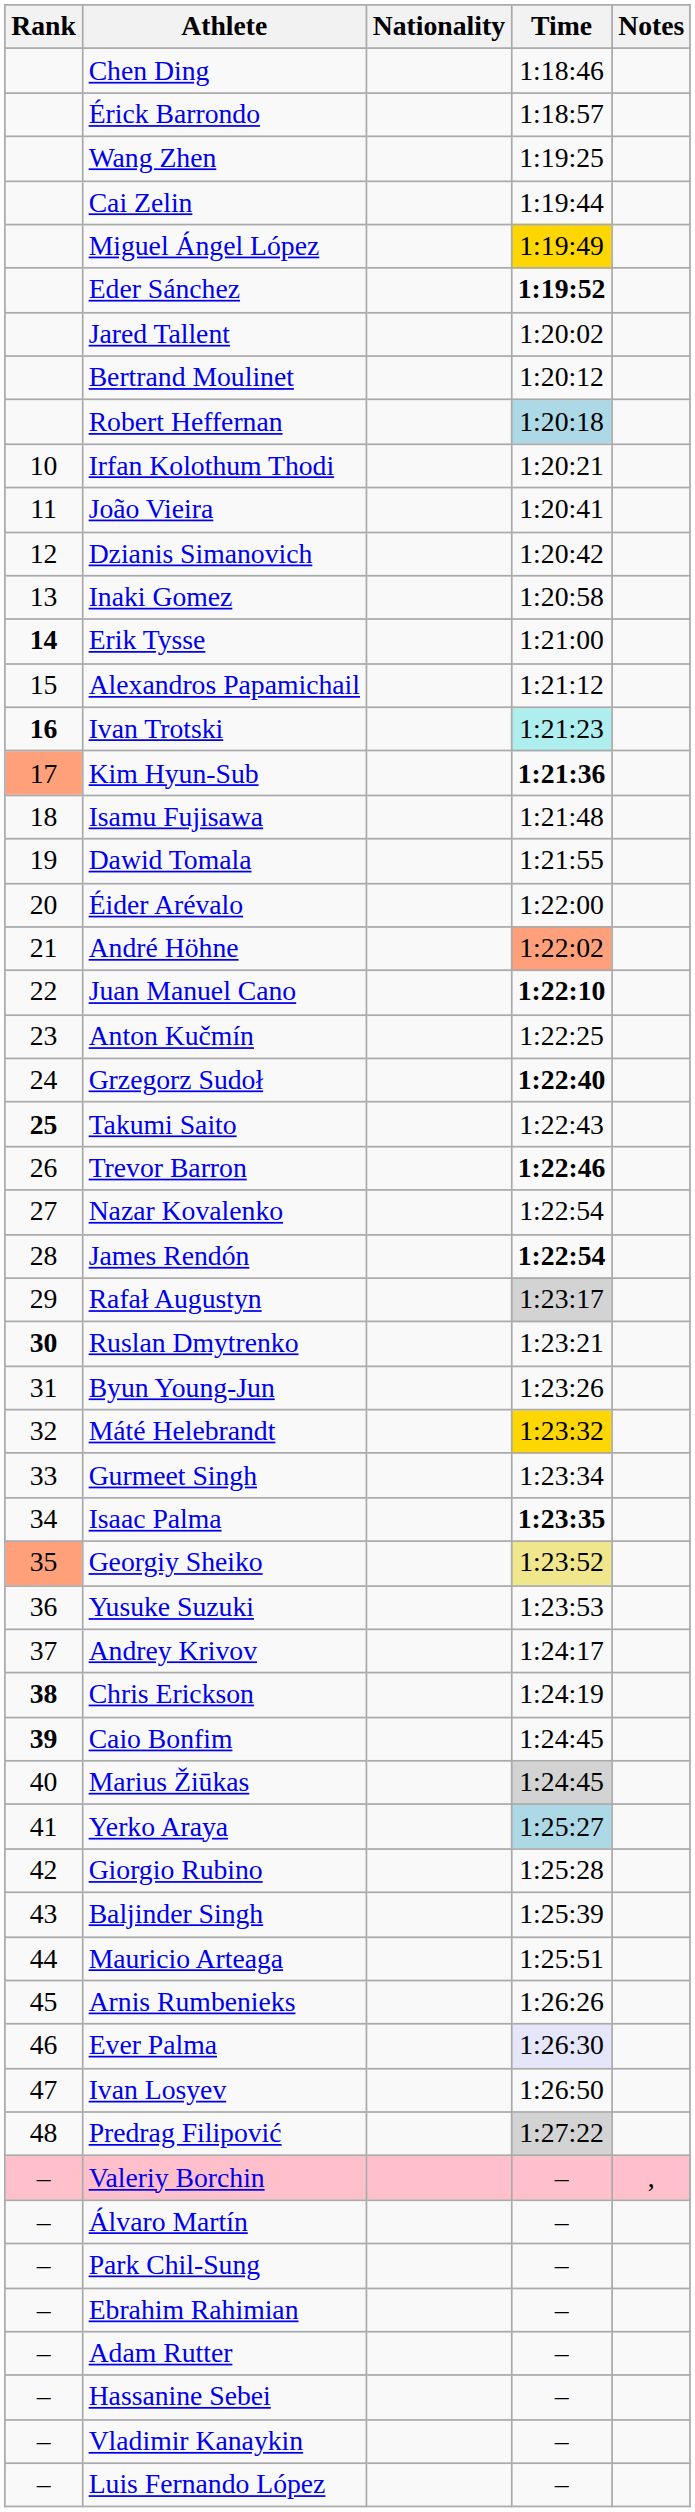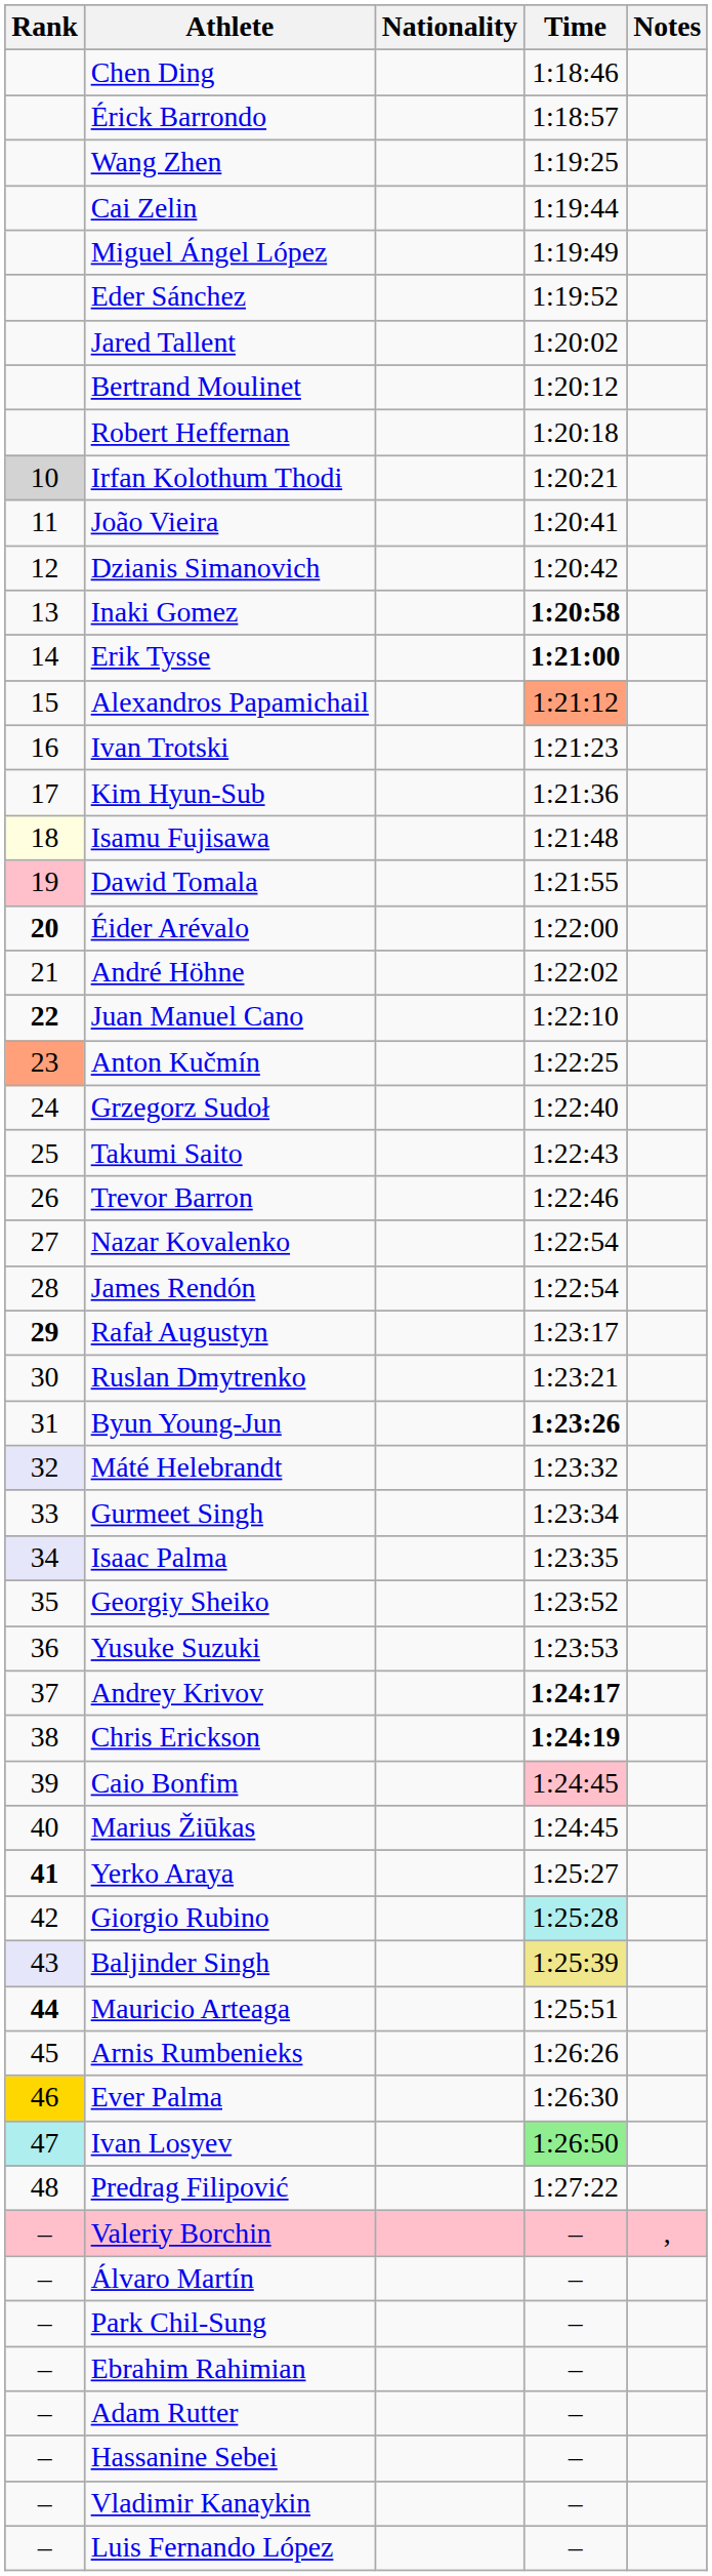Miguel Ángel López | Time: gold background -> no background
Eder Sánchez | Time: bold -> normal
Robert Heffernan | Time: lightblue background -> no background
Irfan Kolothum Thodi | Rank: no background -> lightgrey background
Inaki Gomez | Time: normal -> bold
Erik Tysse | Rank: bold -> normal
Erik Tysse | Time: normal -> bold
Alexandros Papamichail | Time: no background -> lightsalmon background
Ivan Trotski | Rank: bold -> normal
Ivan Trotski | Time: paleturquoise background -> no background
Kim Hyun-Sub | Rank: lightsalmon background -> no background
Kim Hyun-Sub | Time: bold -> normal
Isamu Fujisawa | Rank: no background -> lightyellow background
Dawid Tomala | Rank: no background -> pink background
Éider Arévalo | Rank: normal -> bold
André Höhne | Time: lightsalmon background -> no background
Juan Manuel Cano | Rank: normal -> bold
Juan Manuel Cano | Time: bold -> normal
Anton Kučmín | Rank: no background -> lightsalmon background
Grzegorz Sudoł | Time: bold -> normal
Takumi Saito | Rank: bold -> normal
Trevor Barron | Time: bold -> normal
James Rendón | Time: bold -> normal
Rafał Augustyn | Rank: normal -> bold
Rafał Augustyn | Time: lightgrey background -> no background
Ruslan Dmytrenko | Rank: bold -> normal
Byun Young-Jun | Time: normal -> bold
Máté Helebrandt | Rank: no background -> lavender background
Máté Helebrandt | Time: gold background -> no background
Isaac Palma | Rank: no background -> lavender background
Isaac Palma | Time: bold -> normal
Georgiy Sheiko | Rank: lightsalmon background -> no background
Georgiy Sheiko | Time: khaki background -> no background
Andrey Krivov | Time: normal -> bold
Chris Erickson | Rank: bold -> normal
Chris Erickson | Time: normal -> bold
Caio Bonfim | Rank: bold -> normal
Caio Bonfim | Time: no background -> pink background
Marius Žiūkas | Time: lightgrey background -> no background
Yerko Araya | Rank: normal -> bold
Yerko Araya | Time: lightblue background -> no background
Giorgio Rubino | Time: no background -> paleturquoise background
Baljinder Singh | Rank: no background -> lavender background
Baljinder Singh | Time: no background -> khaki background
Mauricio Arteaga | Rank: normal -> bold
Ever Palma | Rank: no background -> gold background
Ever Palma | Time: lavender background -> no background
Ivan Losyev | Rank: no background -> paleturquoise background
Ivan Losyev | Time: no background -> lightgreen background
Predrag Filipović | Time: lightgrey background -> no background
